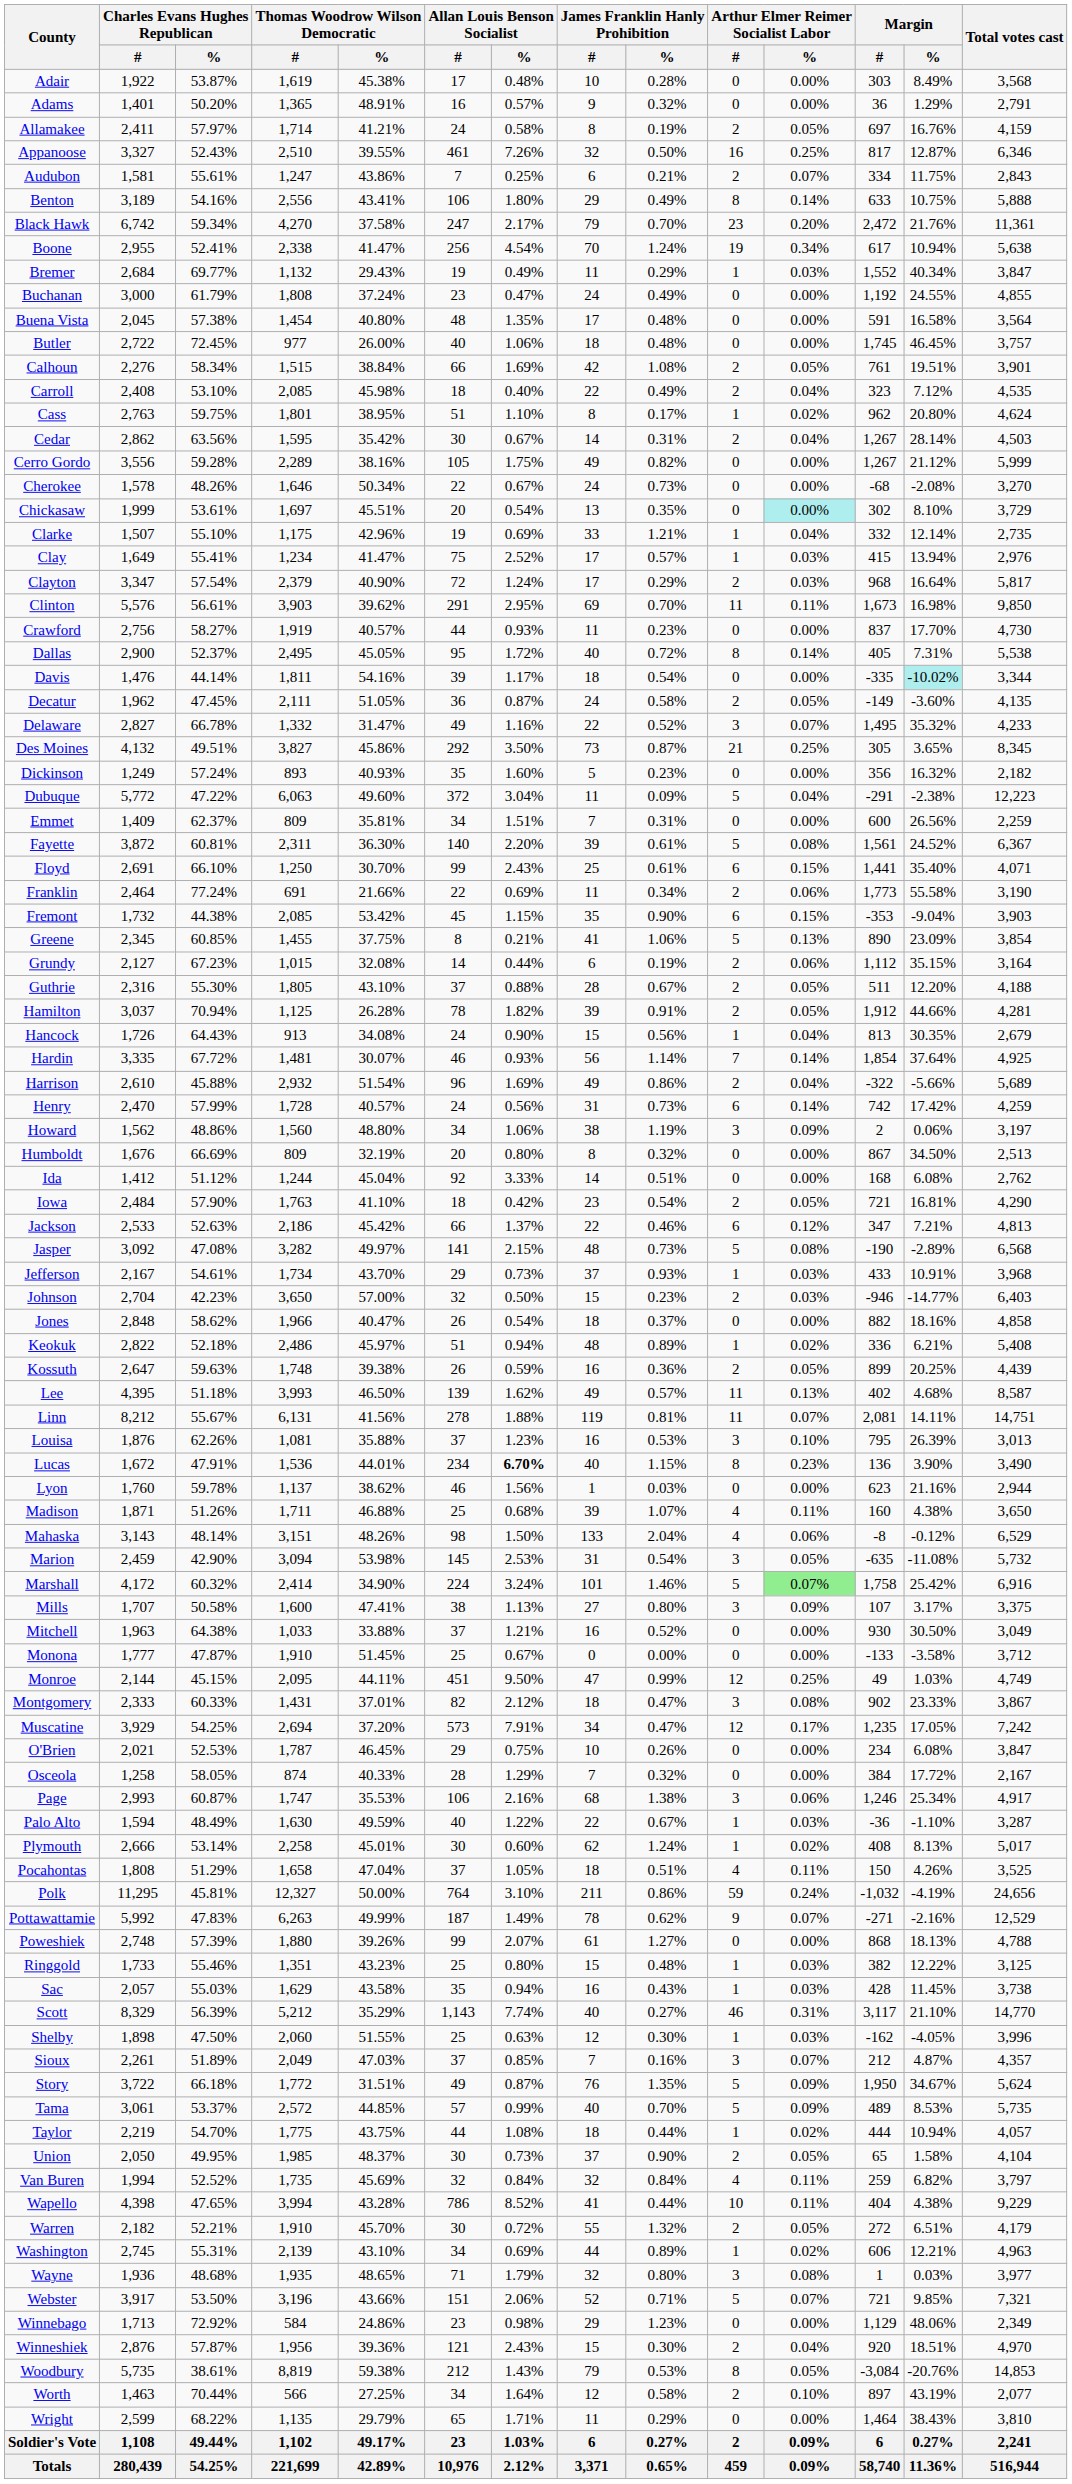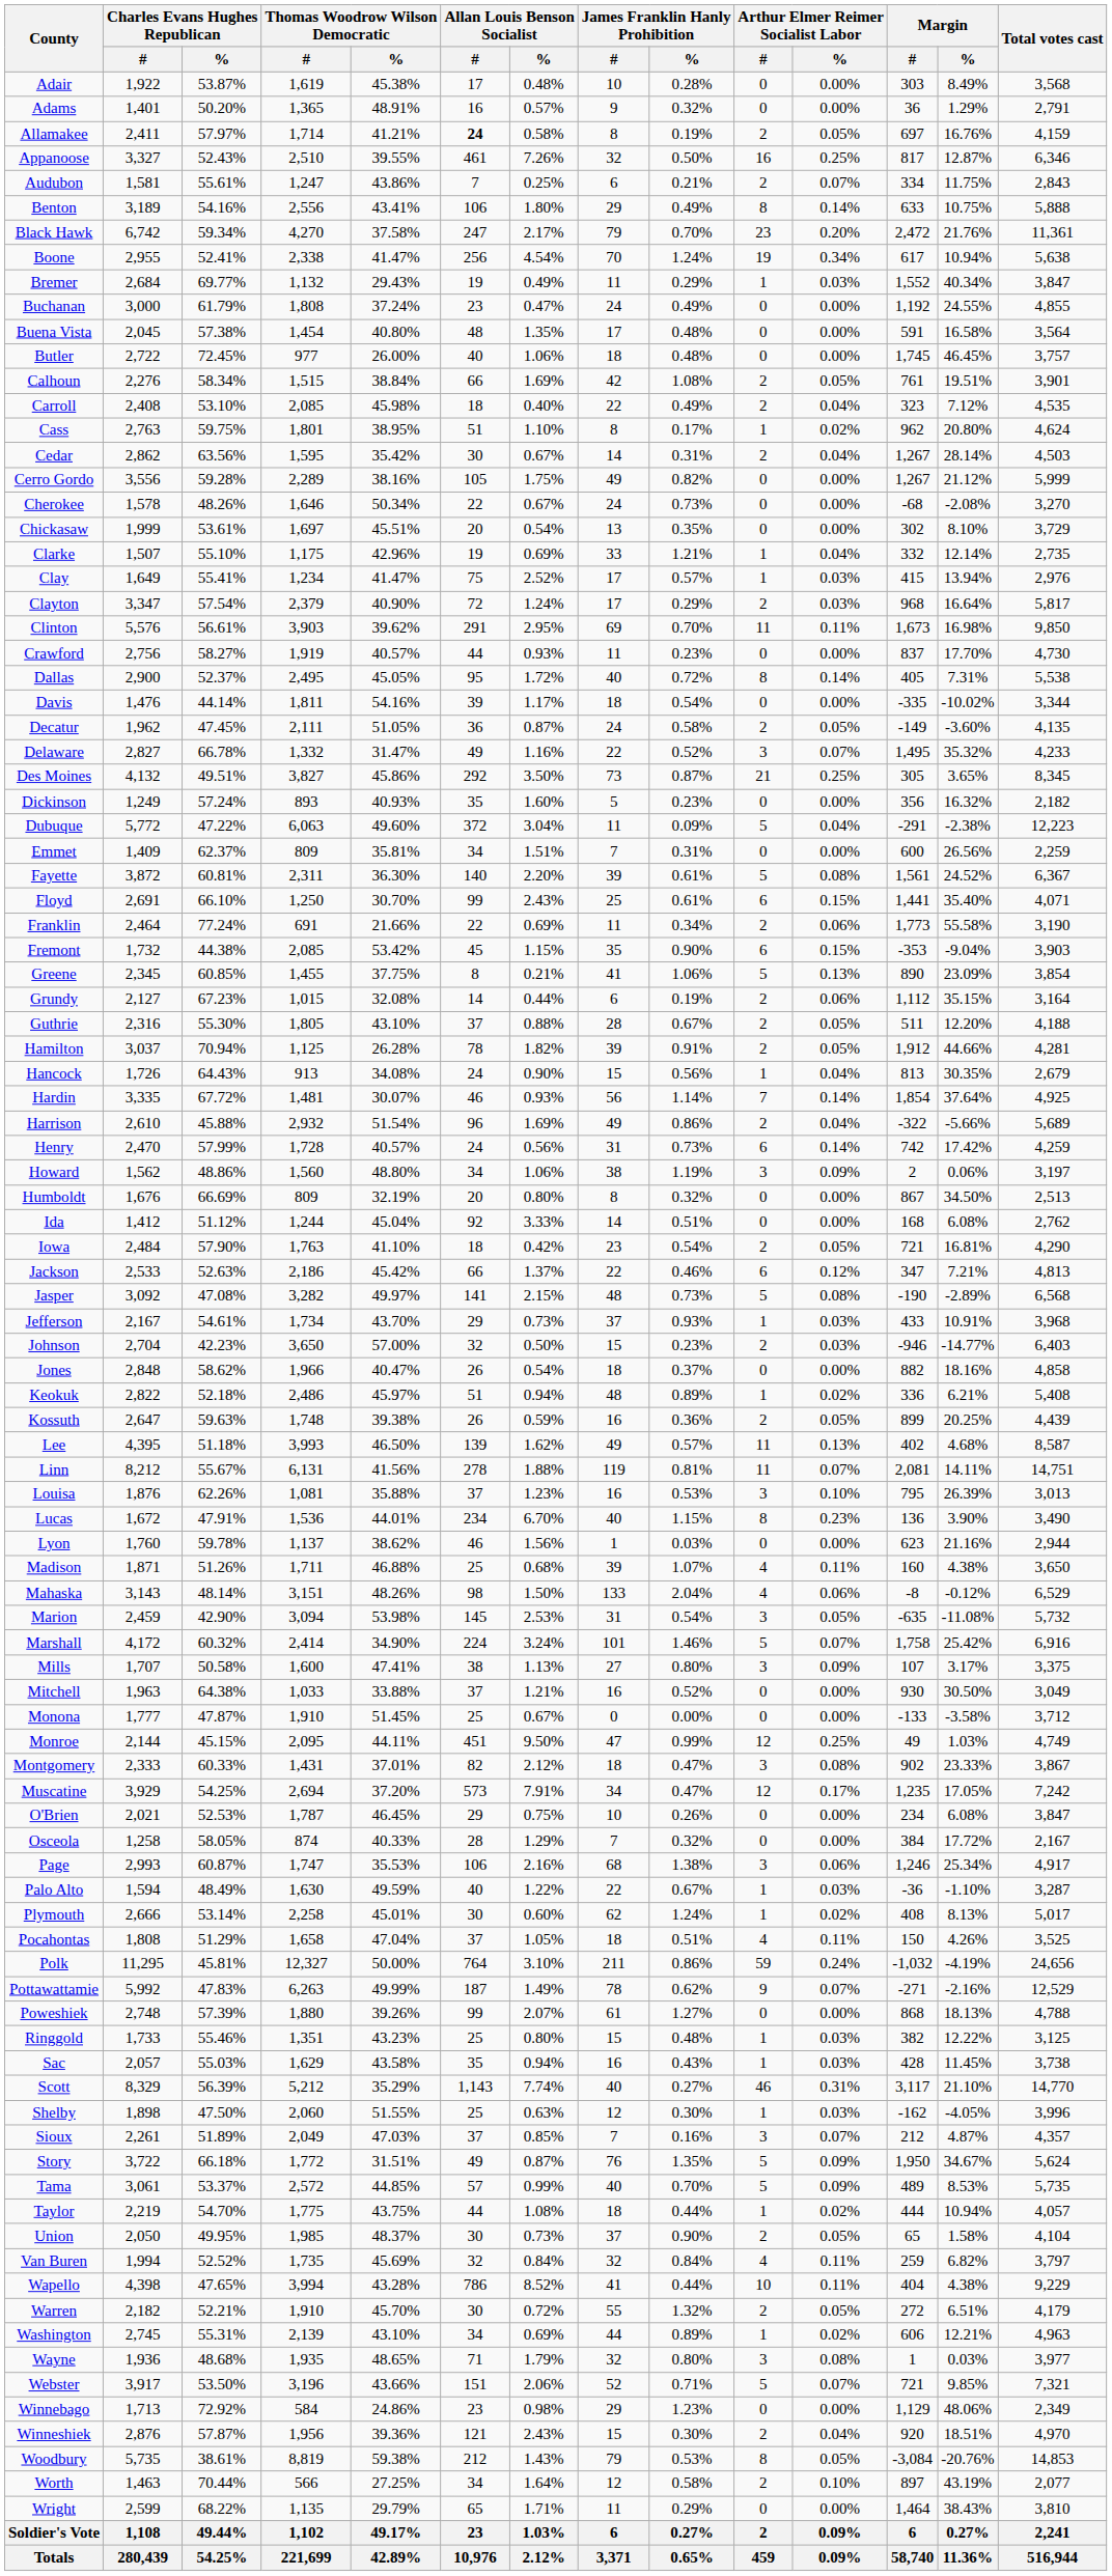Allamakee | Allan Louis Benson Socialist / #: normal -> bold
Chickasaw | Arthur Elmer Reimer Socialist Labor / %: paleturquoise background -> no background
Davis | Margin / %: paleturquoise background -> no background
Lucas | Allan Louis Benson Socialist / %: bold -> normal
Marshall | Arthur Elmer Reimer Socialist Labor / %: lightgreen background -> no background
